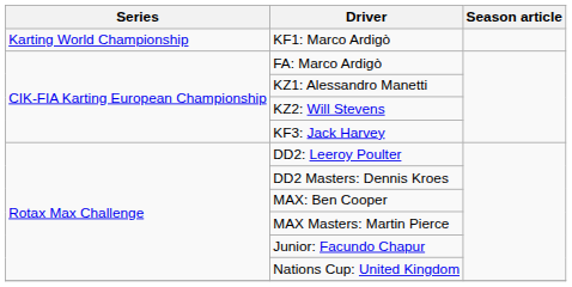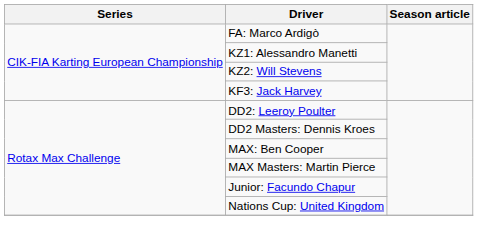- row: Karting World Championship | KF1: Marco Ardigò
